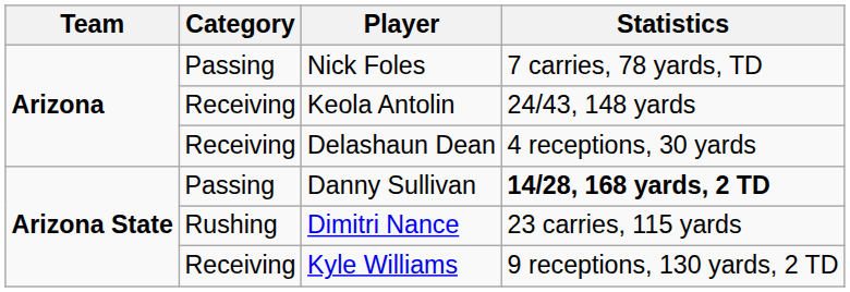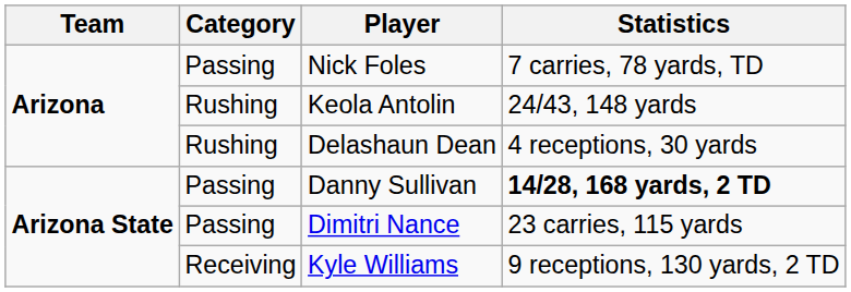Keola Antolin | Category: Receiving -> Rushing
Delashaun Dean | Category: Receiving -> Rushing
Dimitri Nance | Category: Rushing -> Passing
